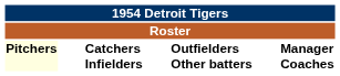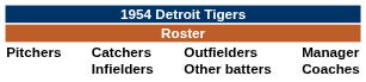Pitchers | column 1: lightyellow background -> no background
